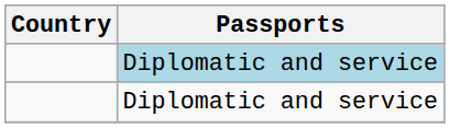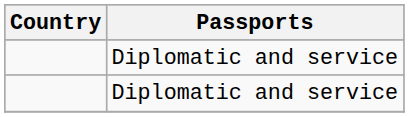row 2 | Passports: lightblue background -> no background
